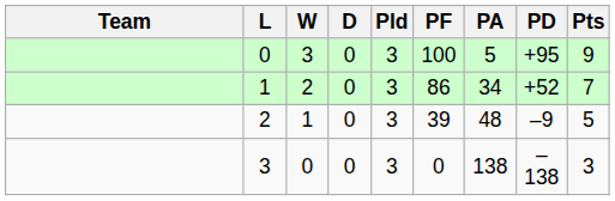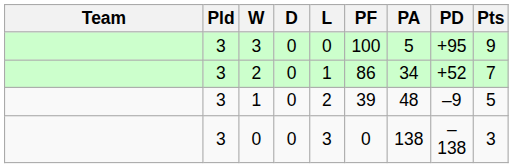columns swapped: Pld <-> L
